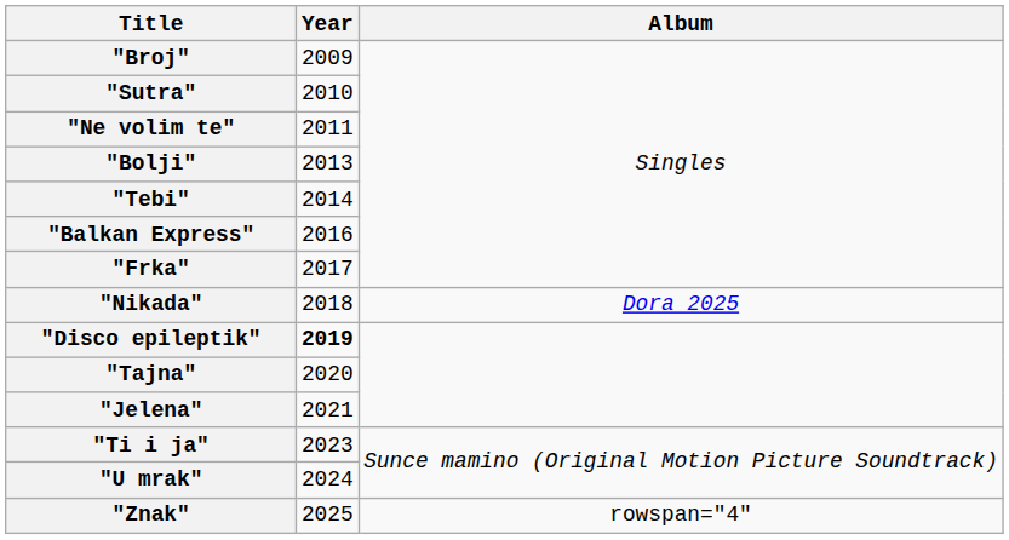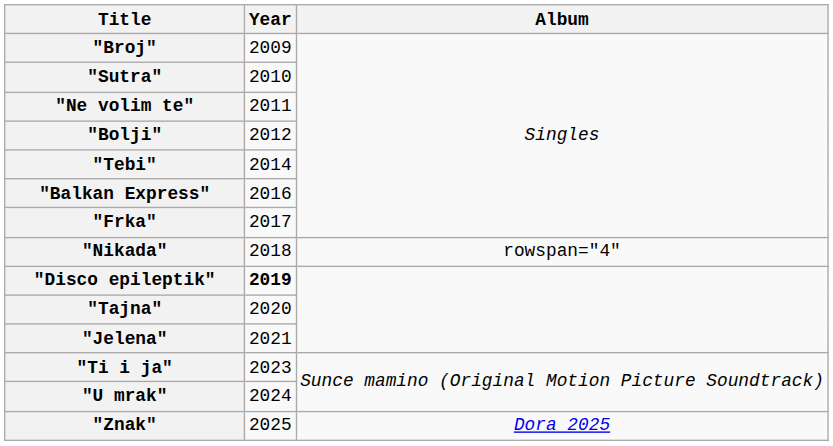"Bolji" | Year: 2013 -> 2012
"Nikada" | Album: Dora 2025 -> rowspan="4"
"Znak" | Album: rowspan="4" -> Dora 2025
